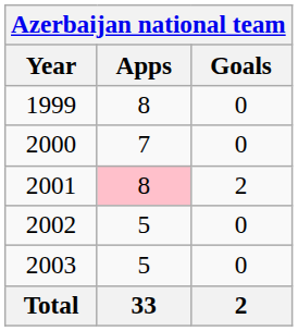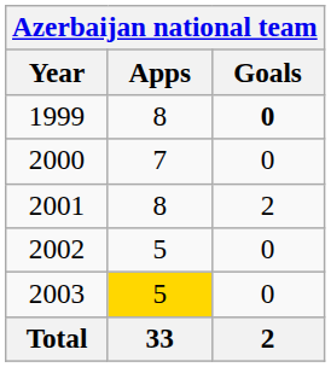1999 | Goals: normal -> bold
2001 | Apps: pink background -> no background
2003 | Apps: no background -> gold background
